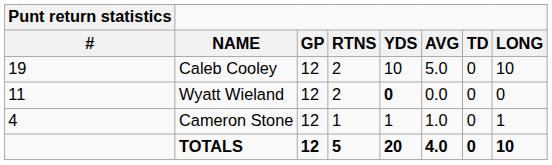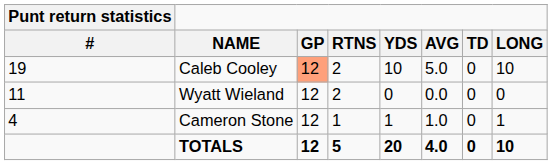Caleb Cooley | GP: no background -> lightsalmon background
Wyatt Wieland | YDS: bold -> normal
